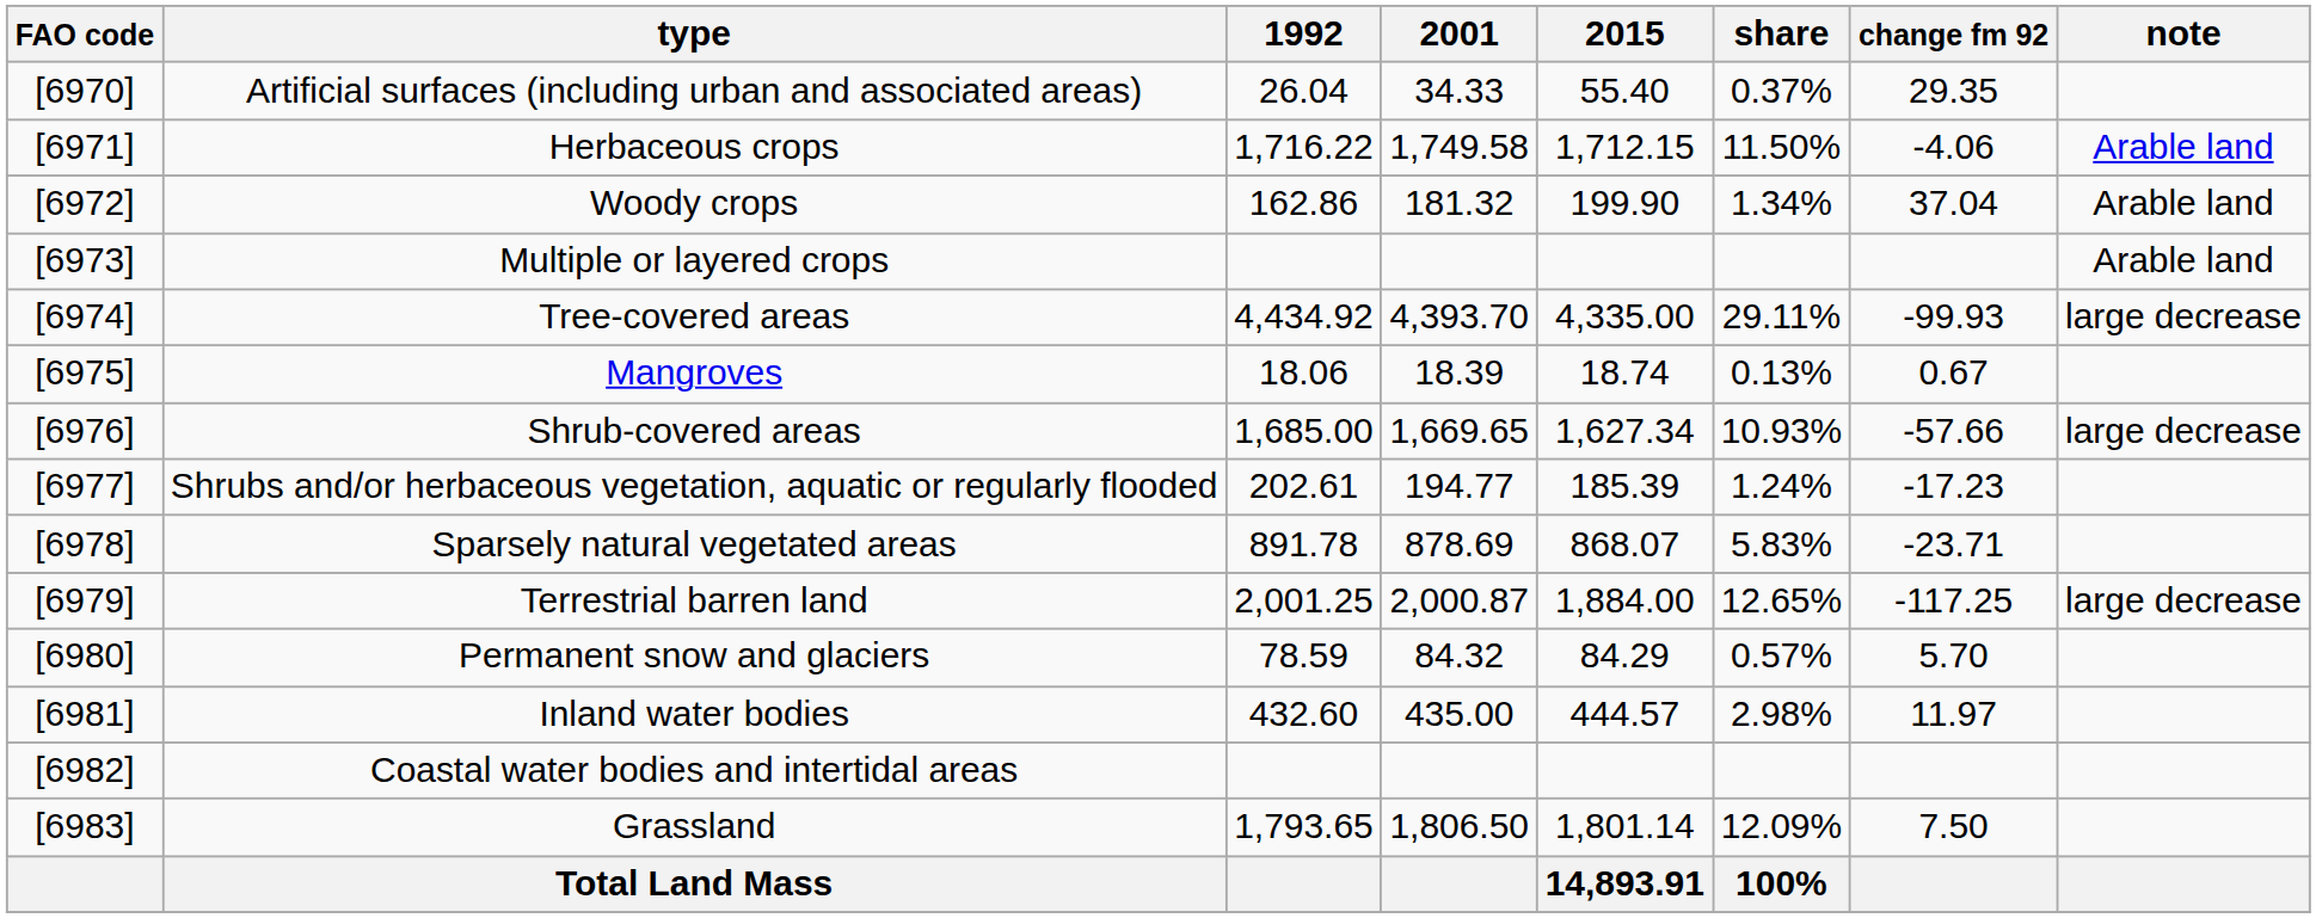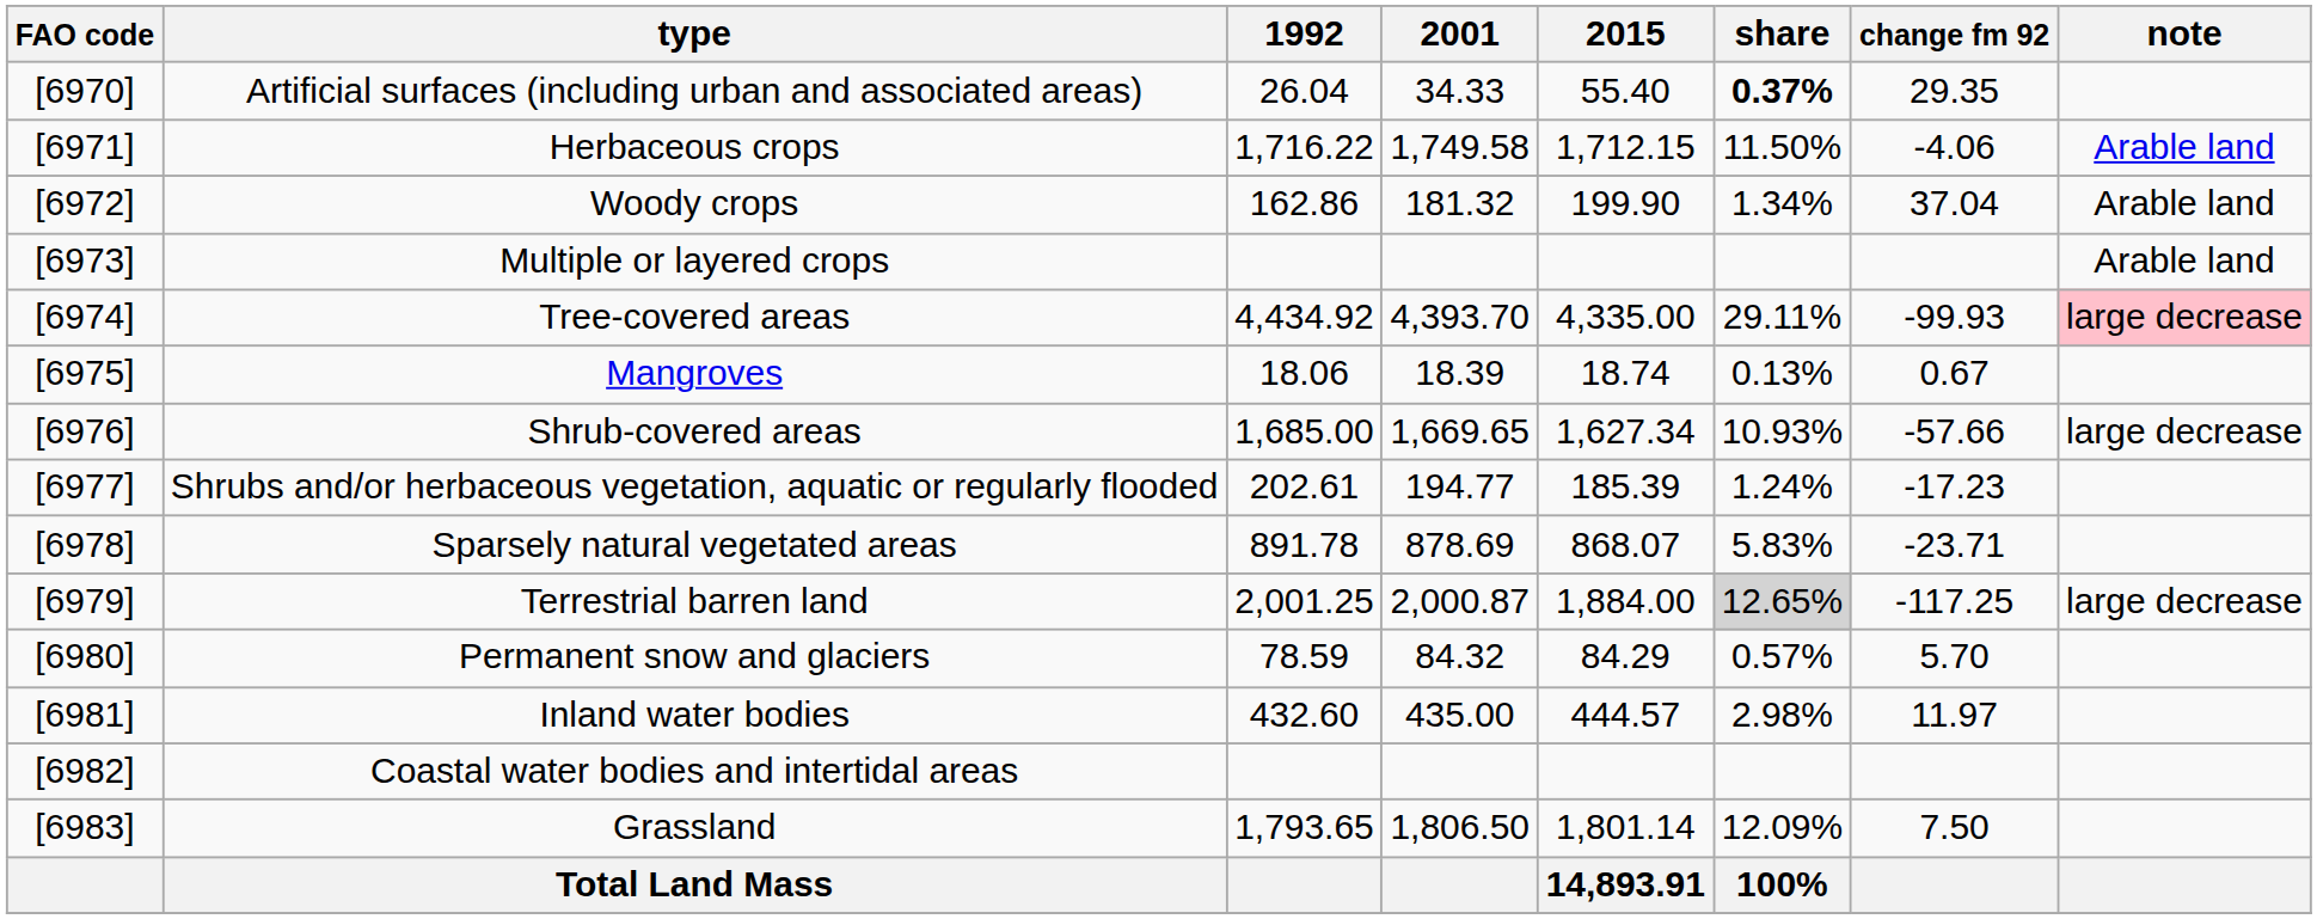Artificial surfaces (including urban and associated areas) | share: normal -> bold
Tree-covered areas | note: no background -> pink background
Terrestrial barren land | share: no background -> lightgrey background
